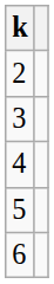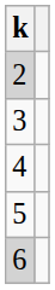2 | k: no background -> lightgrey background
6 | k: no background -> lightgrey background
